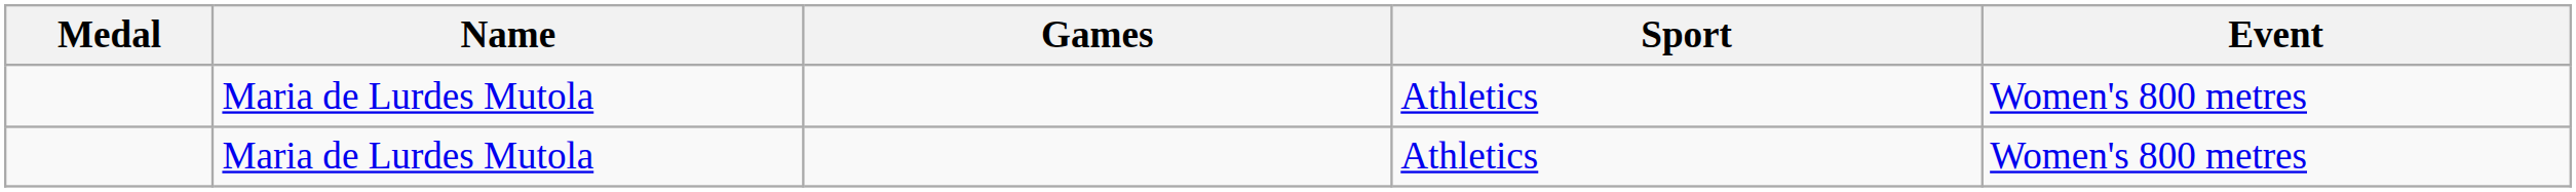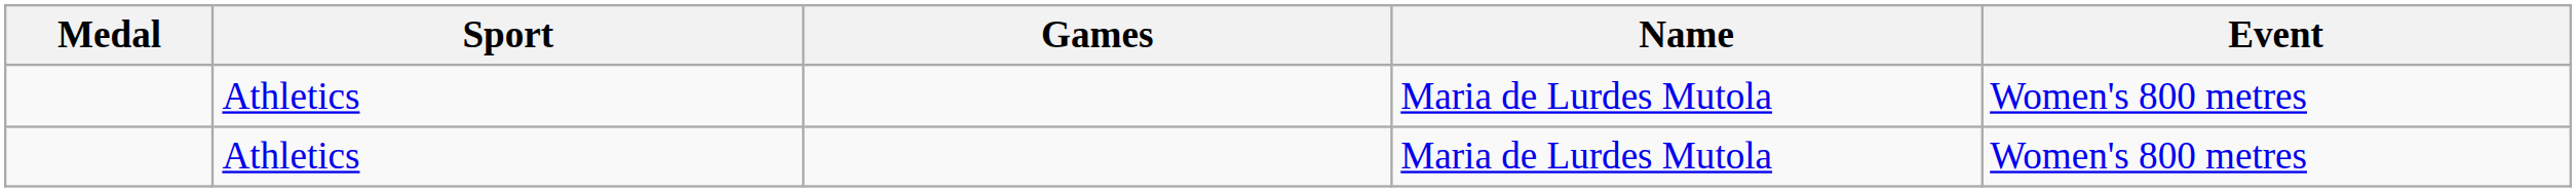columns swapped: Name <-> Sport
